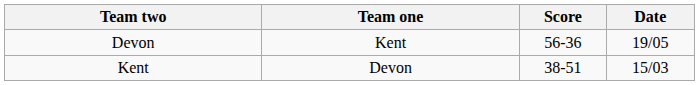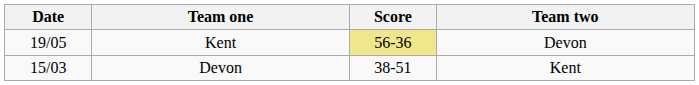columns swapped: Date <-> Team two
row 2 | Score: no background -> khaki background
